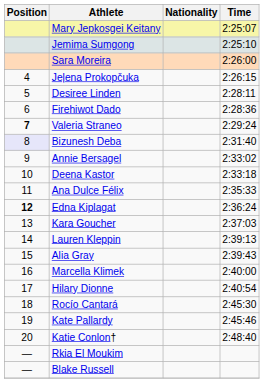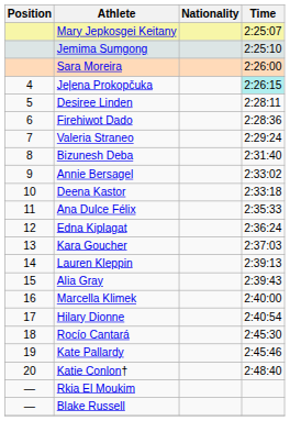Jeļena Prokopčuka | Time: no background -> paleturquoise background
Valeria Straneo | Position: bold -> normal
Bizunesh Deba | Position: lavender background -> no background
Edna Kiplagat | Position: bold -> normal
